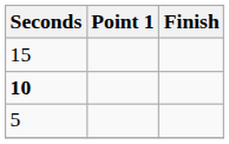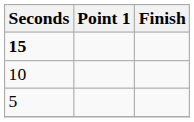15 | Seconds: normal -> bold
10 | Seconds: bold -> normal
